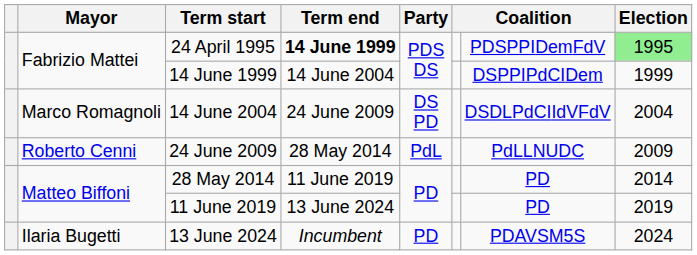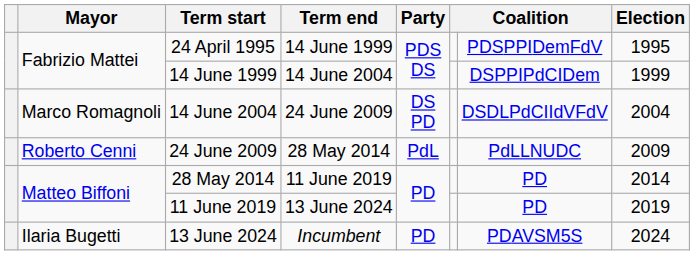24 April 1995 | Term end: bold -> normal
24 April 1995 | Election: lightgreen background -> no background
